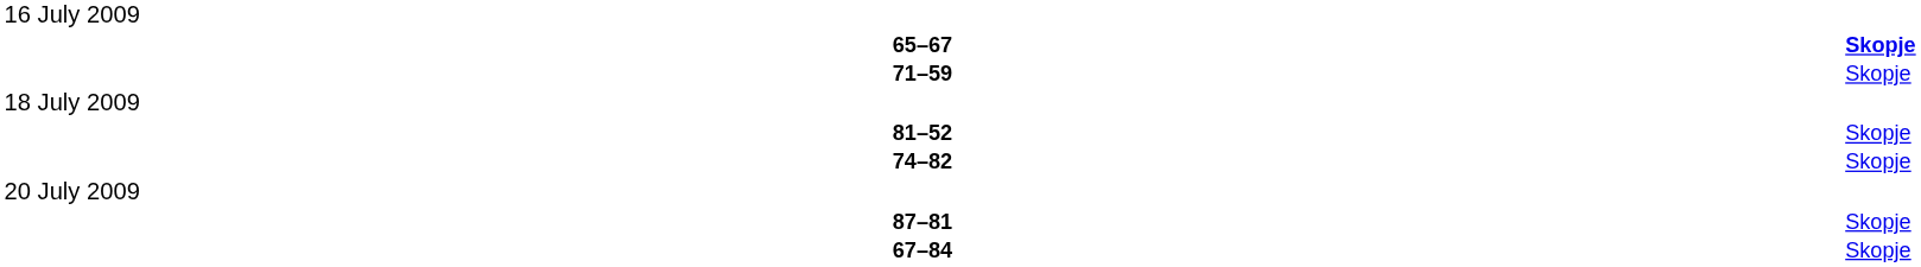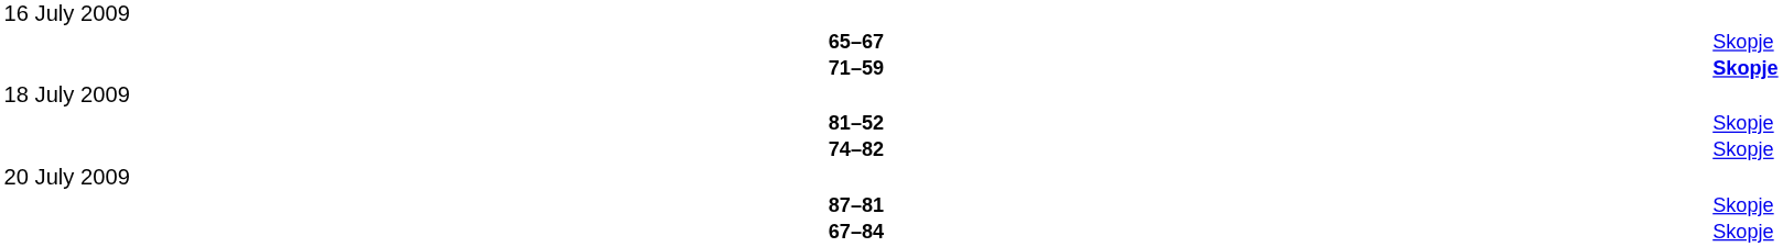65–67 | column 3: bold -> normal
71–59 | column 3: normal -> bold
